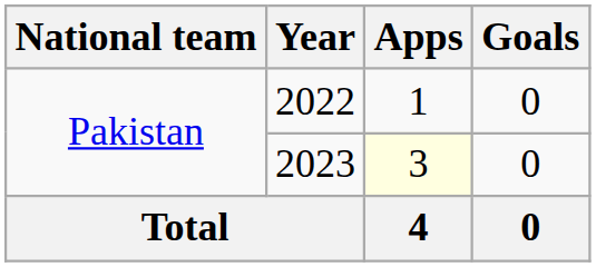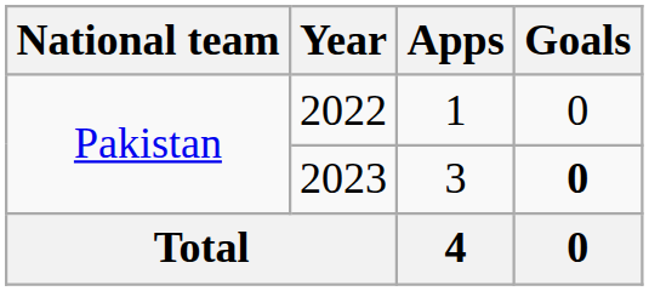2023 | Apps: lightyellow background -> no background
2023 | Goals: normal -> bold
